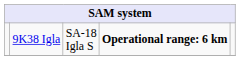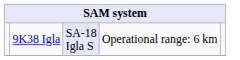9K38 Igla | column 3: no background -> lavender background
9K38 Igla | column 4: bold -> normal
